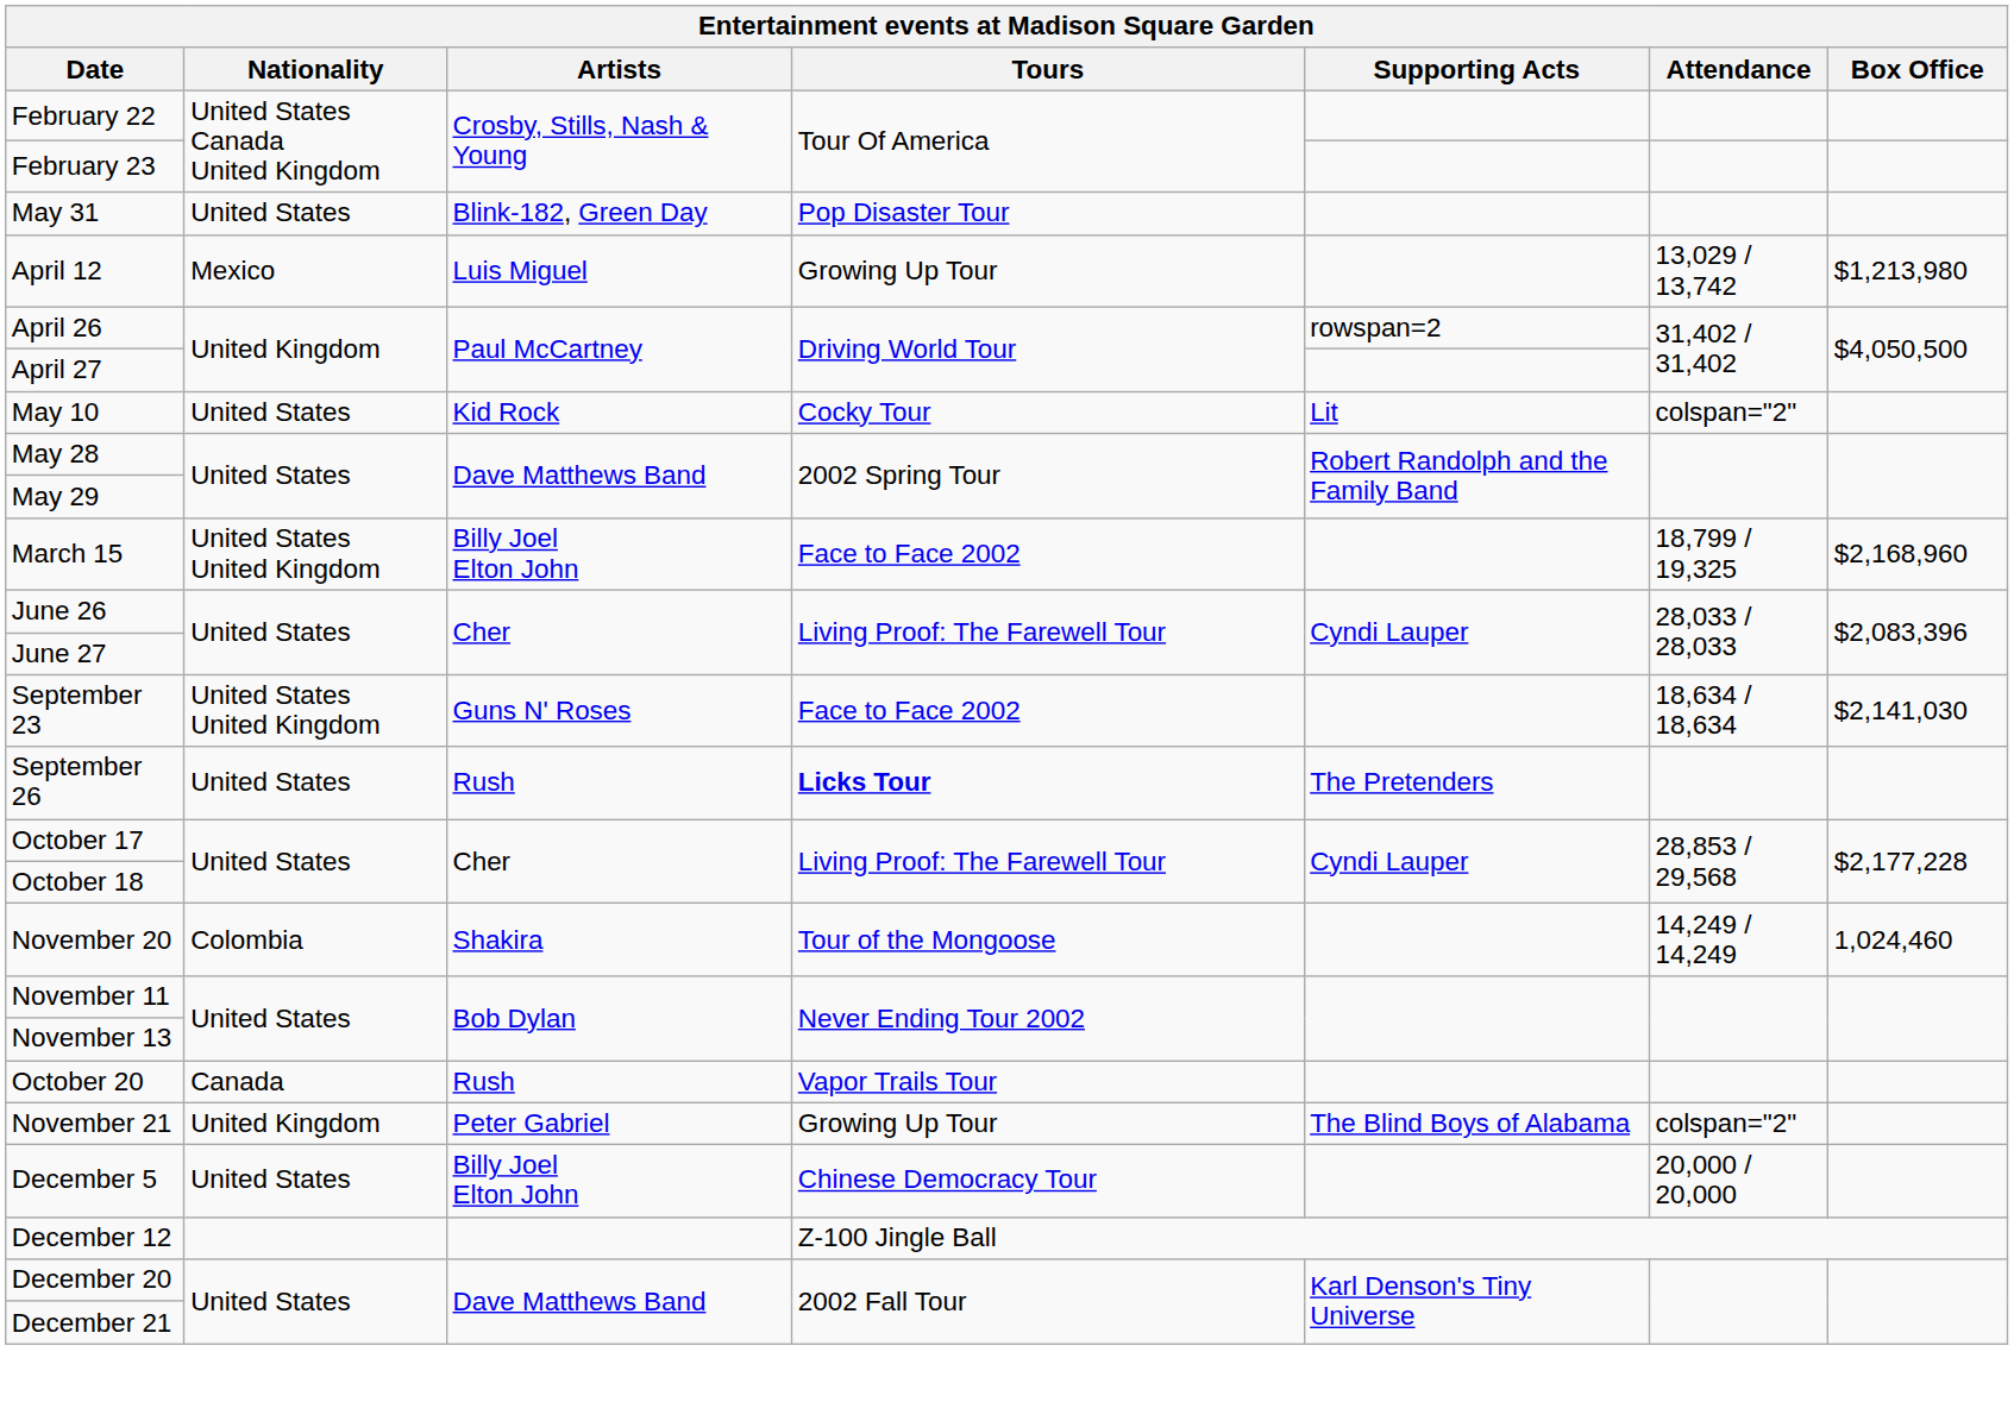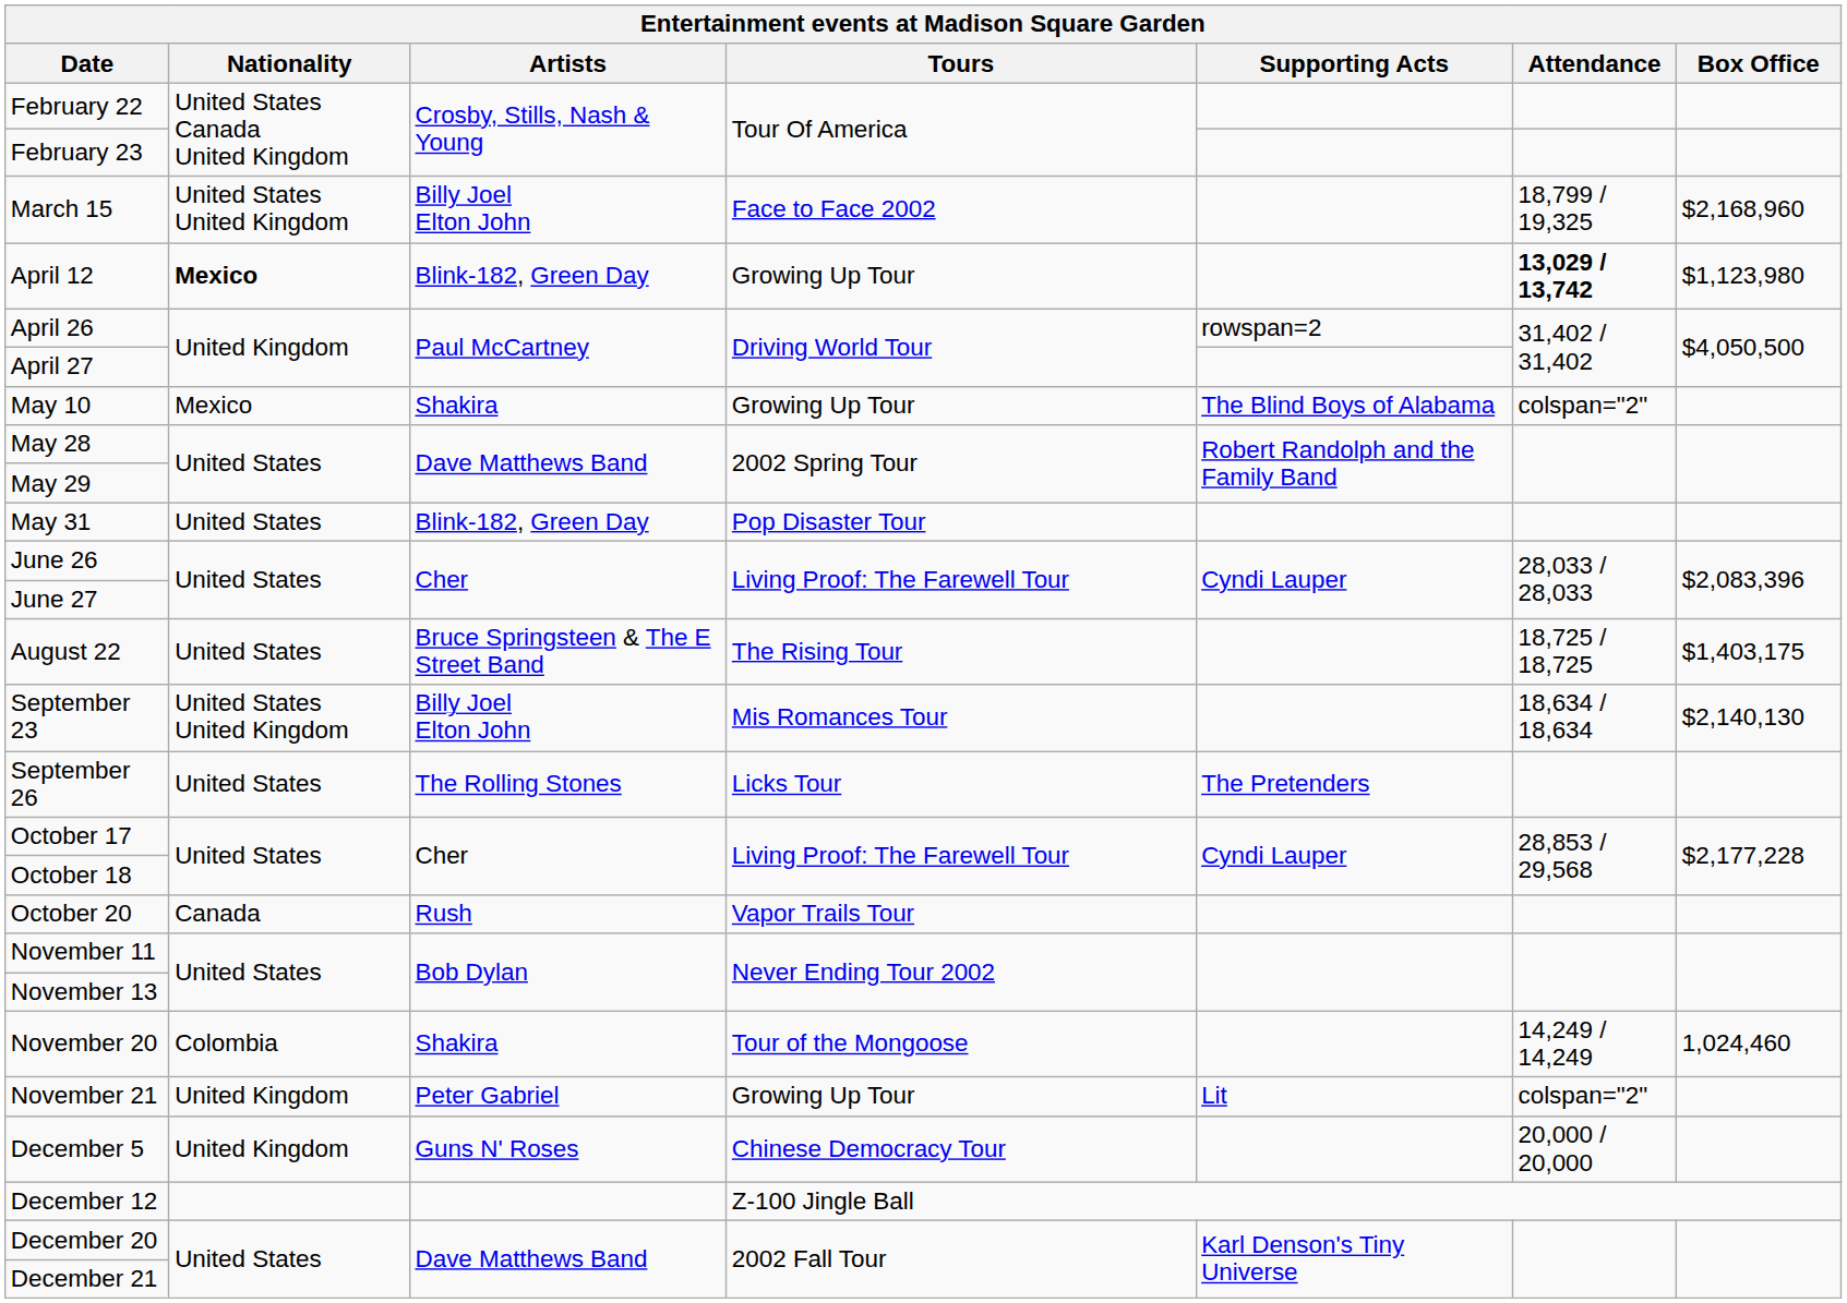rows swapped: March 15 <-> May 31
April 12 | Nationality: normal -> bold
April 12 | Artists: Luis Miguel -> Blink-182, Green Day
April 12 | Attendance: normal -> bold
April 12 | Box Office: $1,213,980 -> $1,123,980
May 10 | Nationality: United States -> Mexico
May 10 | Artists: Kid Rock -> Shakira
May 10 | Tours: Cocky Tour -> Growing Up Tour
May 10 | Supporting Acts: Lit -> The Blind Boys of Alabama
+ row: August 22 | United States | Bruce Springsteen & The E Street Band | The Rising Tour | 18,725 / 18,725 | $1,403,175
September 23 | Artists: Guns N' Roses -> Billy Joel Elton John
September 23 | Tours: Face to Face 2002 -> Mis Romances Tour
September 23 | Box Office: $2,141,030 -> $2,140,130
September 26 | Artists: Rush -> The Rolling Stones
September 26 | Tours: bold -> normal
rows swapped: October 20 <-> November 20
November 21 | Supporting Acts: The Blind Boys of Alabama -> Lit
December 5 | Nationality: United States -> United Kingdom
December 5 | Artists: Billy Joel Elton John -> Guns N' Roses
